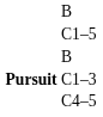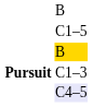Pursuit / B | column 2: no background -> gold background
C4–5 | column 2: no background -> lavender background
